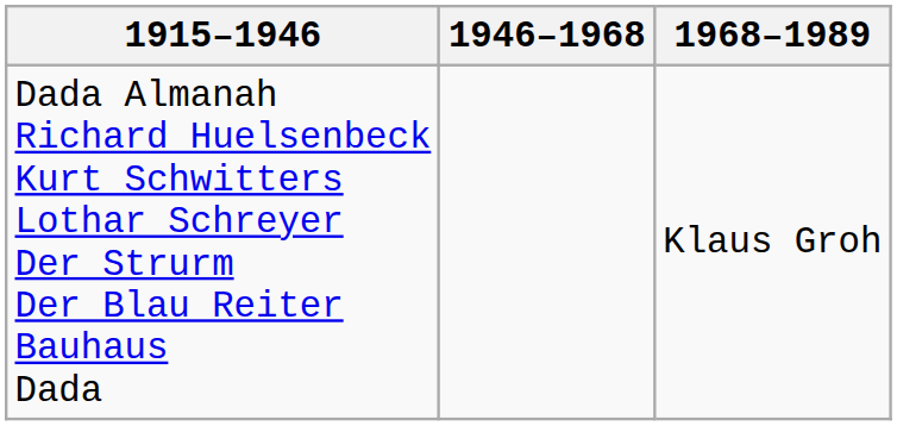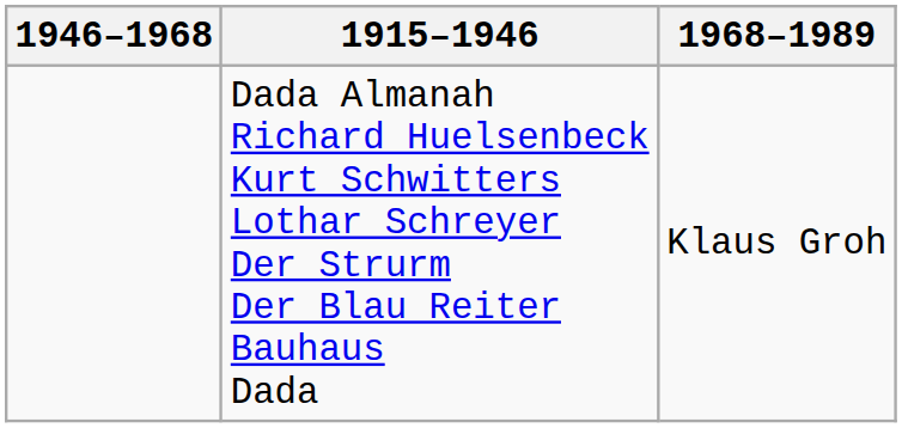columns swapped: 1915–1946 <-> 1946–1968
